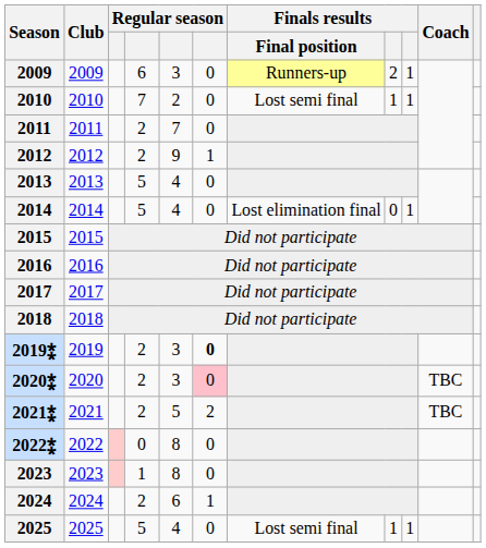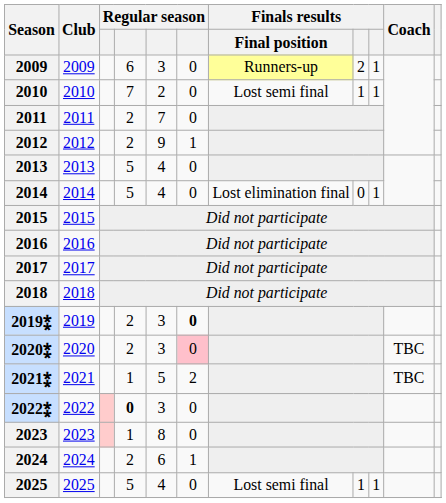2021⁑ | column 4: 2 -> 1
2022⁑ | column 4: normal -> bold
2022⁑ | column 5: 8 -> 3
